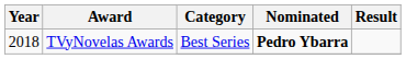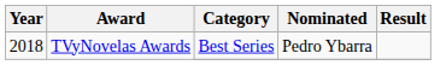TVyNovelas Awards / Best Series | Nominated: bold -> normal
